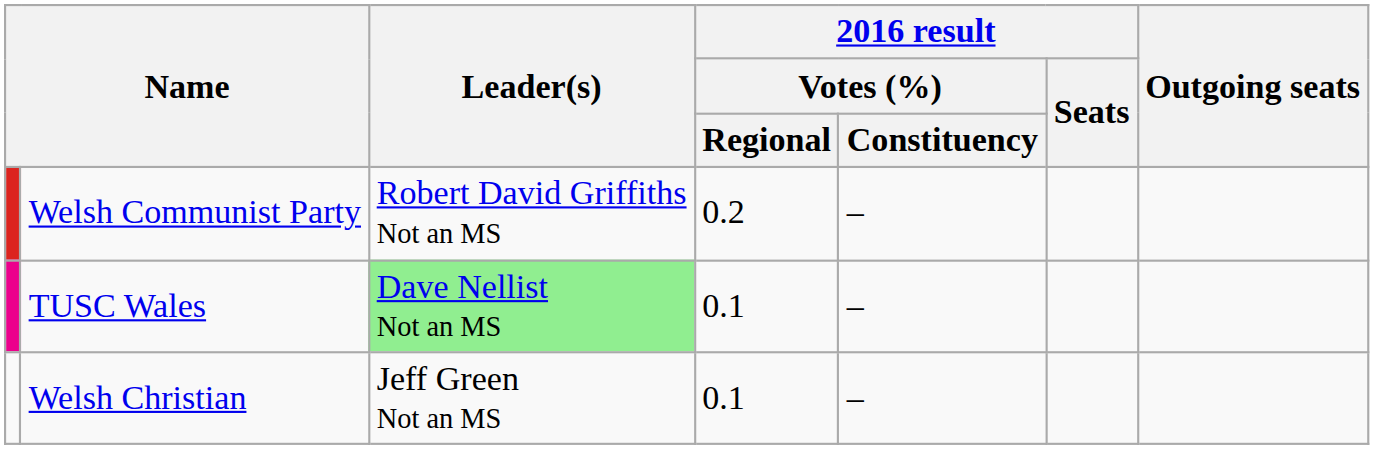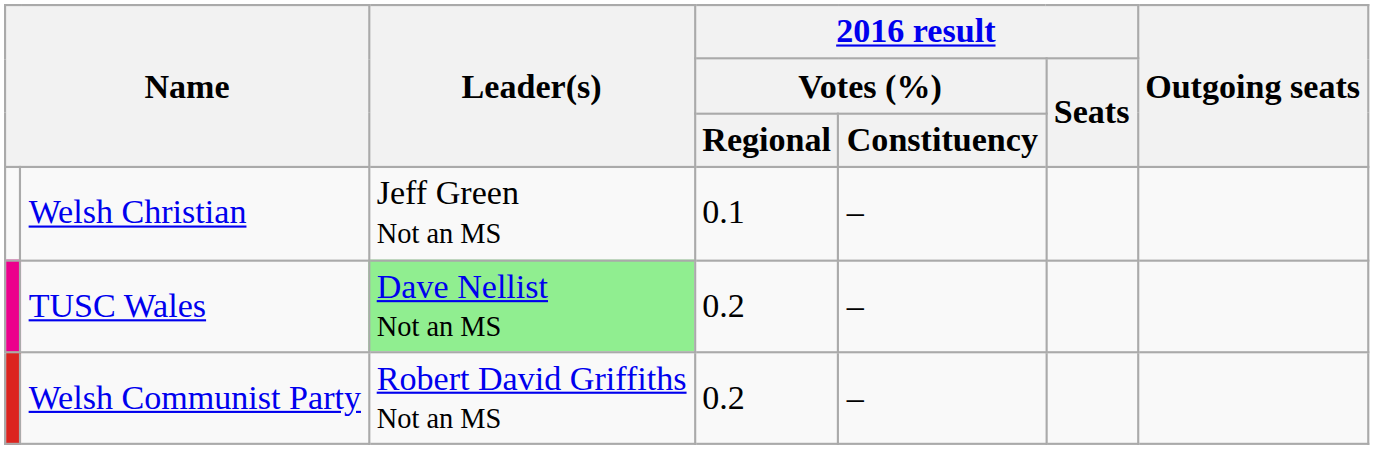rows swapped: Welsh Communist Party <-> Welsh Christian
TUSC Wales | 2016 result / Votes (%) / Regional: 0.1 -> 0.2
